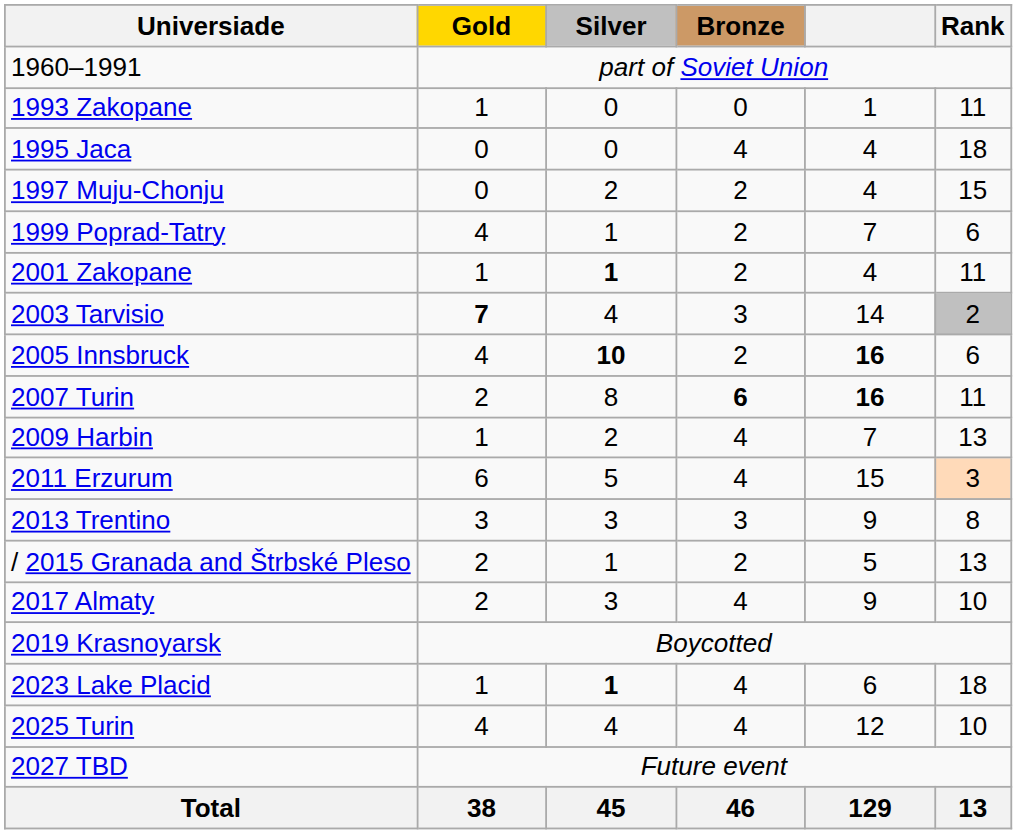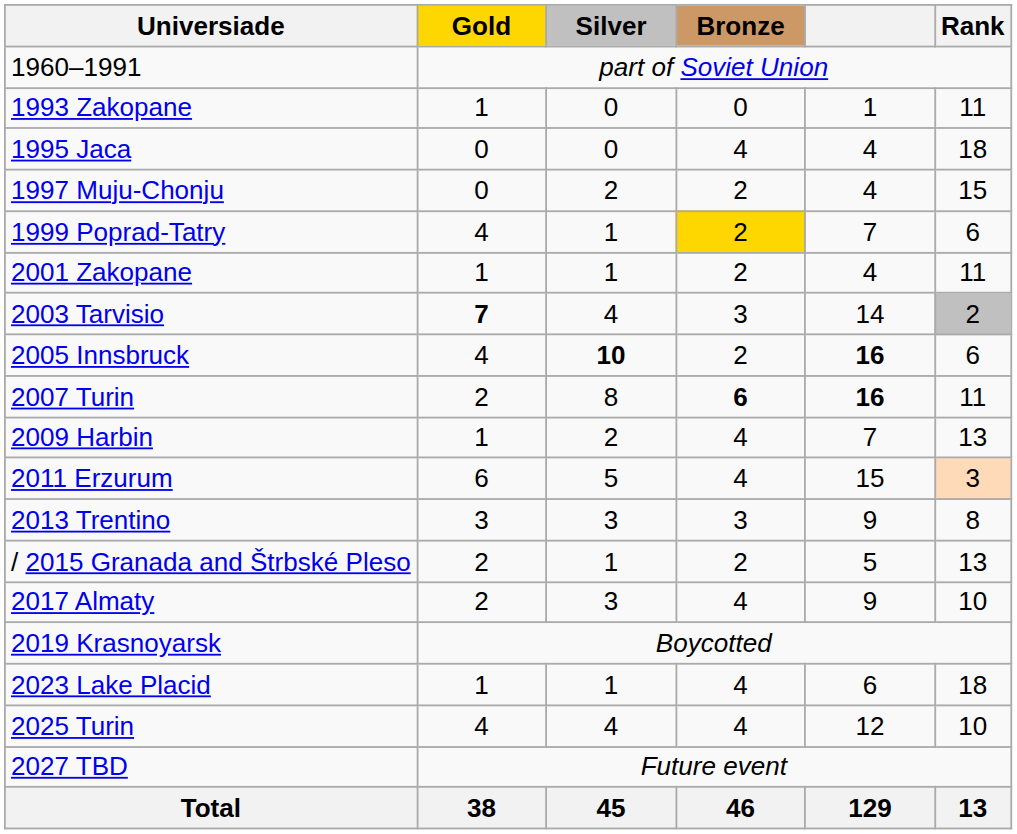1999 Poprad-Tatry | Bronze: no background -> gold background
2001 Zakopane | Silver: bold -> normal
2023 Lake Placid | Silver: bold -> normal
